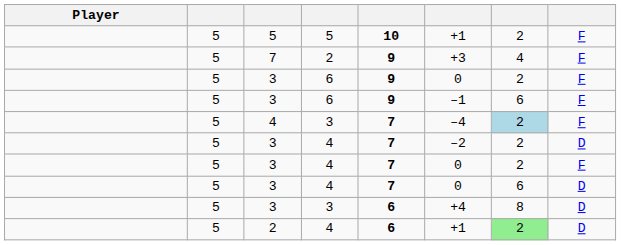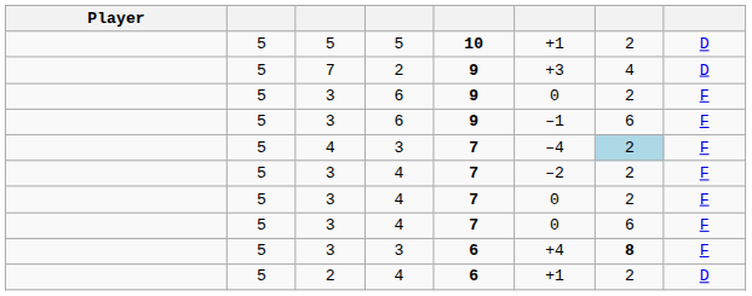row 2 | column 8: F -> D
row 3 | column 8: F -> D
row 7 | column 8: D -> F
row 9 | column 8: D -> F
row 10 | column 7: normal -> bold
row 10 | column 8: D -> F
row 11 | column 7: lightgreen background -> no background
